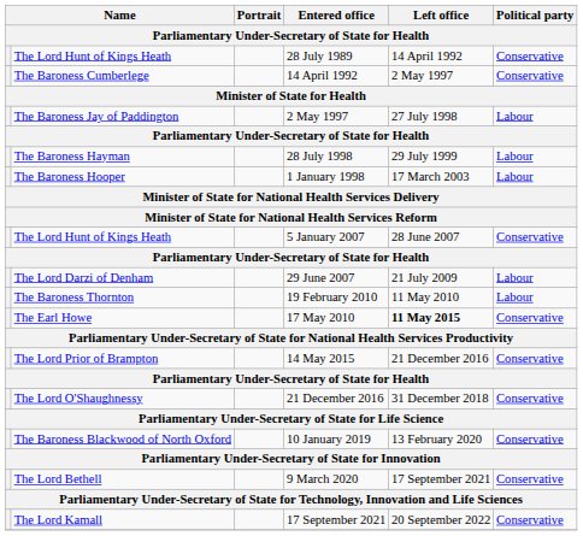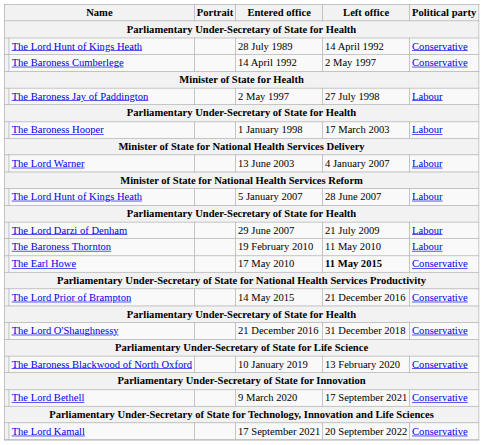- row: The Baroness Hayman | 28 July 1998 | 29 July 1999 | Labour
+ row: The Lord Warner | 13 June 2003 | 4 January 2007 | Labour
5 January 2007 | Political party: Conservative -> Labour
